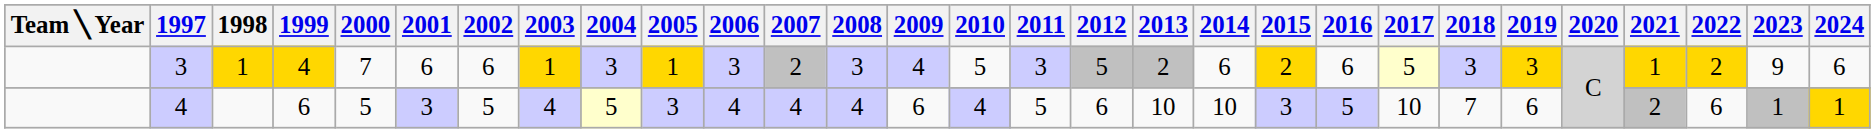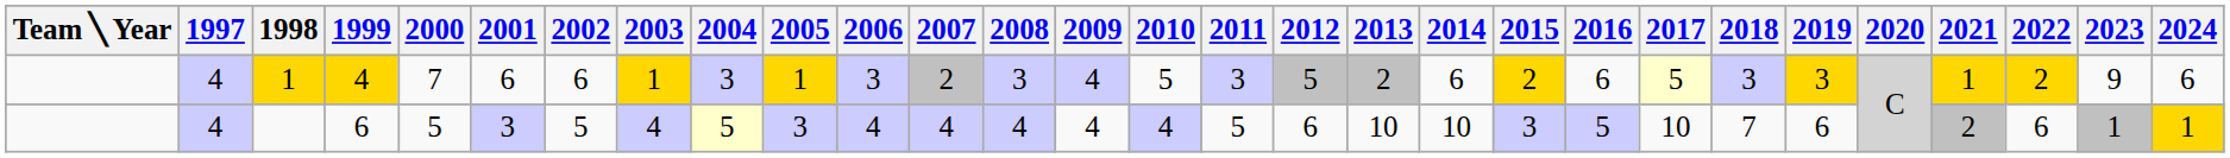row 2 | 1997: 3 -> 4
row 3 | 2009: 6 -> 4
